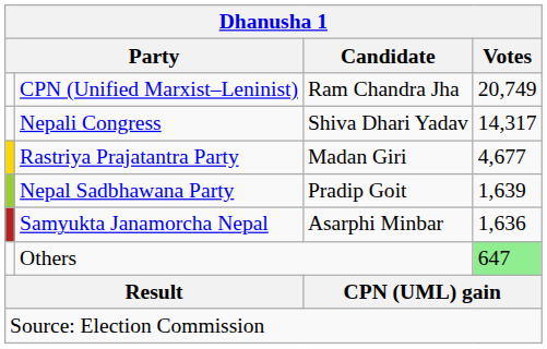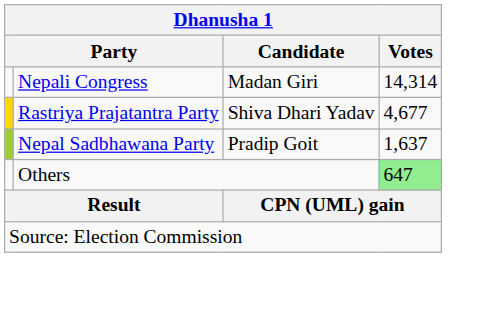- row: CPN (Unified Marxist–Leninist) | Ram Chandra Jha | 20,749
Nepali Congress | Candidate: Shiva Dhari Yadav -> Madan Giri
Nepali Congress | Votes: 14,317 -> 14,314
Rastriya Prajatantra Party | Candidate: Madan Giri -> Shiva Dhari Yadav
Nepal Sadbhawana Party | Votes: 1,639 -> 1,637
- row: Samyukta Janamorcha Nepal | Asarphi Minbar | 1,636
